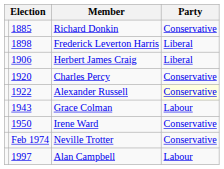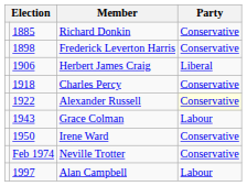Frederick Leverton Harris | Party: Liberal -> Conservative
Charles Percy | column 2: 1920 -> 1918
